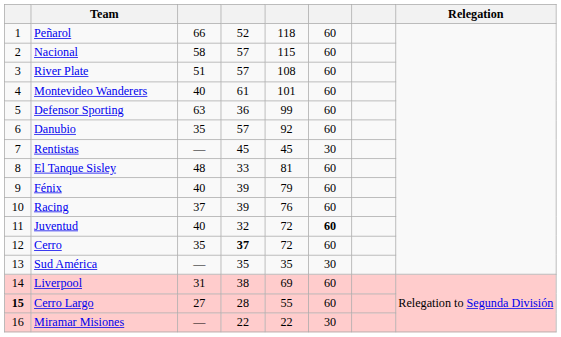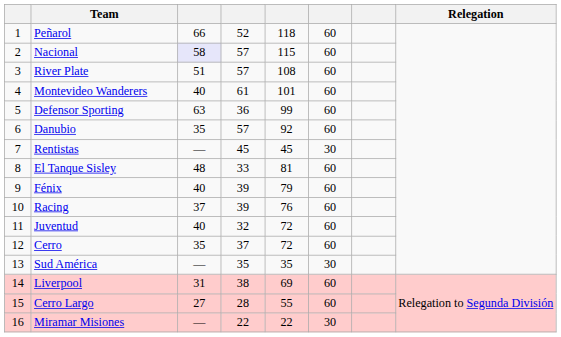Nacional | column 3: no background -> lavender background
Juventud | column 6: bold -> normal
Cerro | column 4: bold -> normal
Cerro Largo | column 1: bold -> normal
